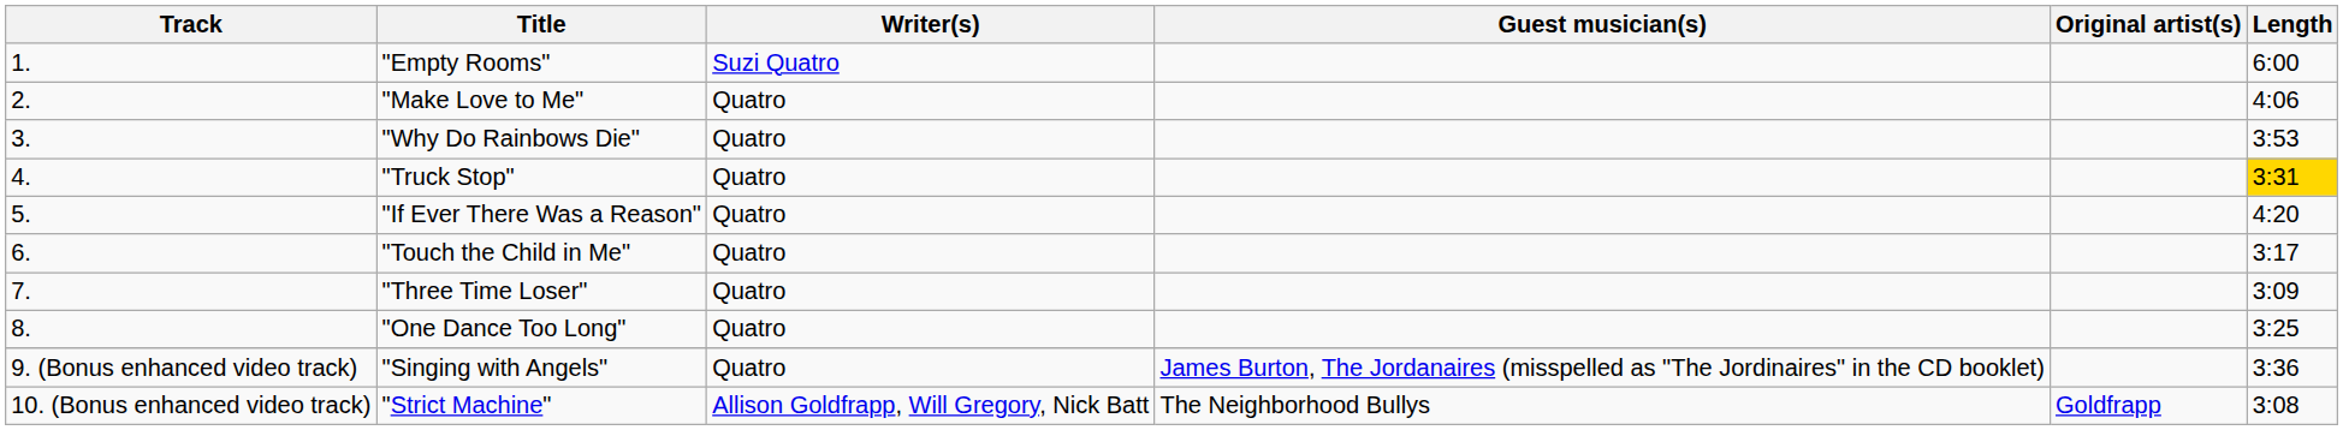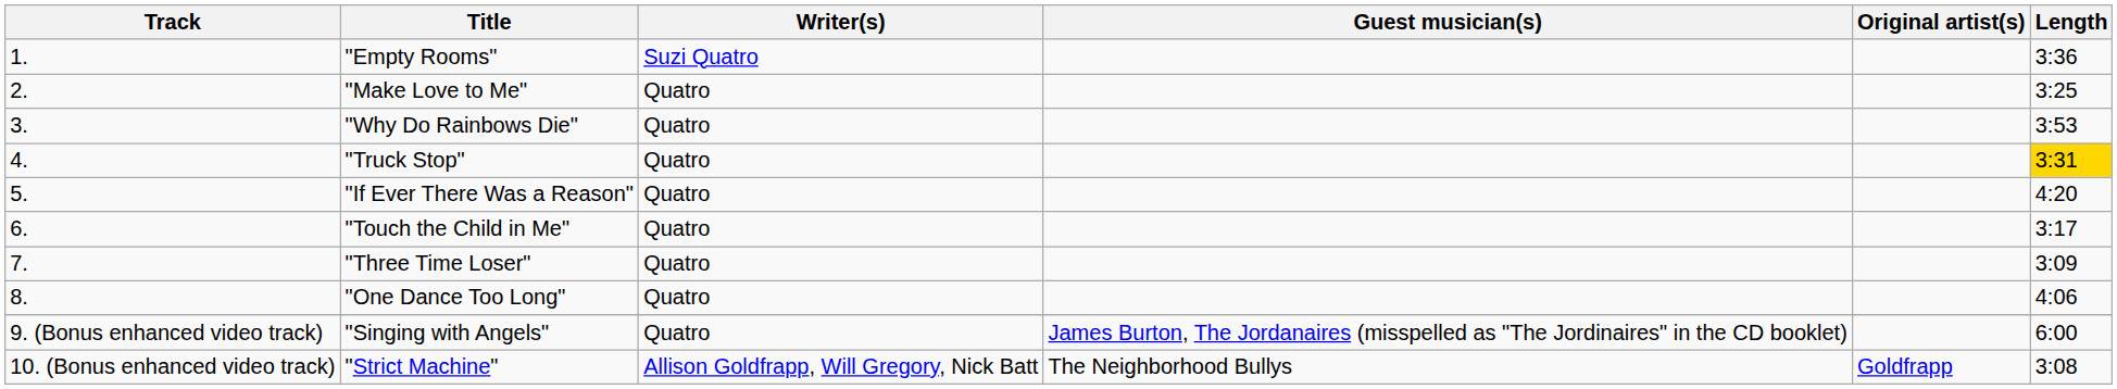"Empty Rooms" | Length: 6:00 -> 3:36
"Make Love to Me" | Length: 4:06 -> 3:25
"One Dance Too Long" | Length: 3:25 -> 4:06
"Singing with Angels" | Length: 3:36 -> 6:00
